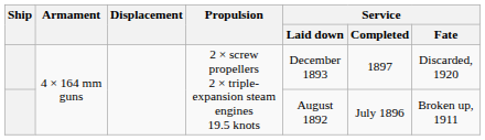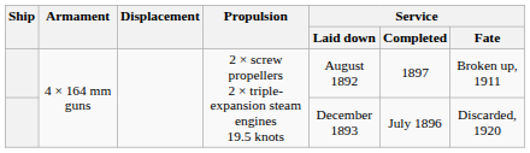row 3 | Service / Laid down: December 1893 -> August 1892
row 3 | Service / Fate: Discarded, 1920 -> Broken up, 1911
row 4 | Service / Laid down: August 1892 -> December 1893
row 4 | Service / Fate: Broken up, 1911 -> Discarded, 1920
